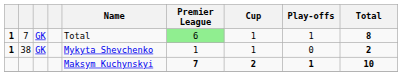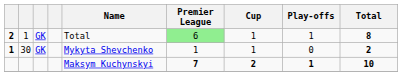row 2 | column 1: 1 -> 2
row 2 | column 2: 7 -> 1
row 3 | column 2: 38 -> 30
